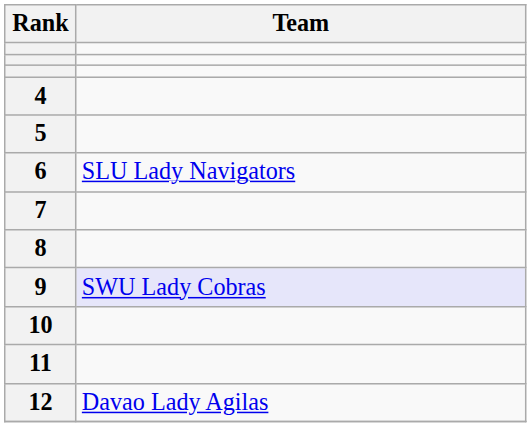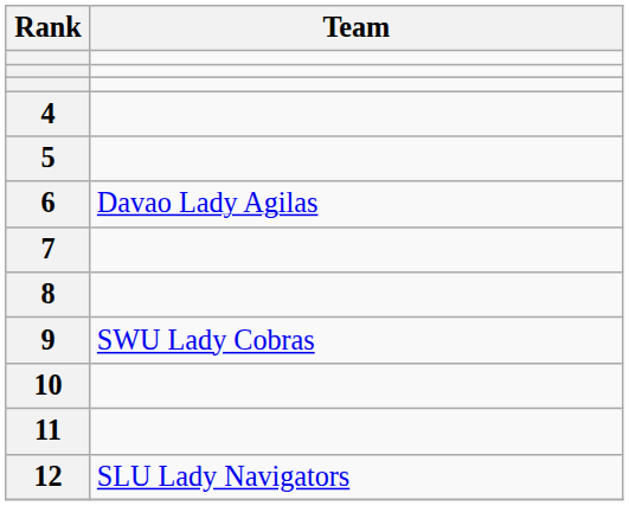row 7 | Team: SLU Lady Navigators -> Davao Lady Agilas
row 10 | Team: lavender background -> no background
row 13 | Team: Davao Lady Agilas -> SLU Lady Navigators
